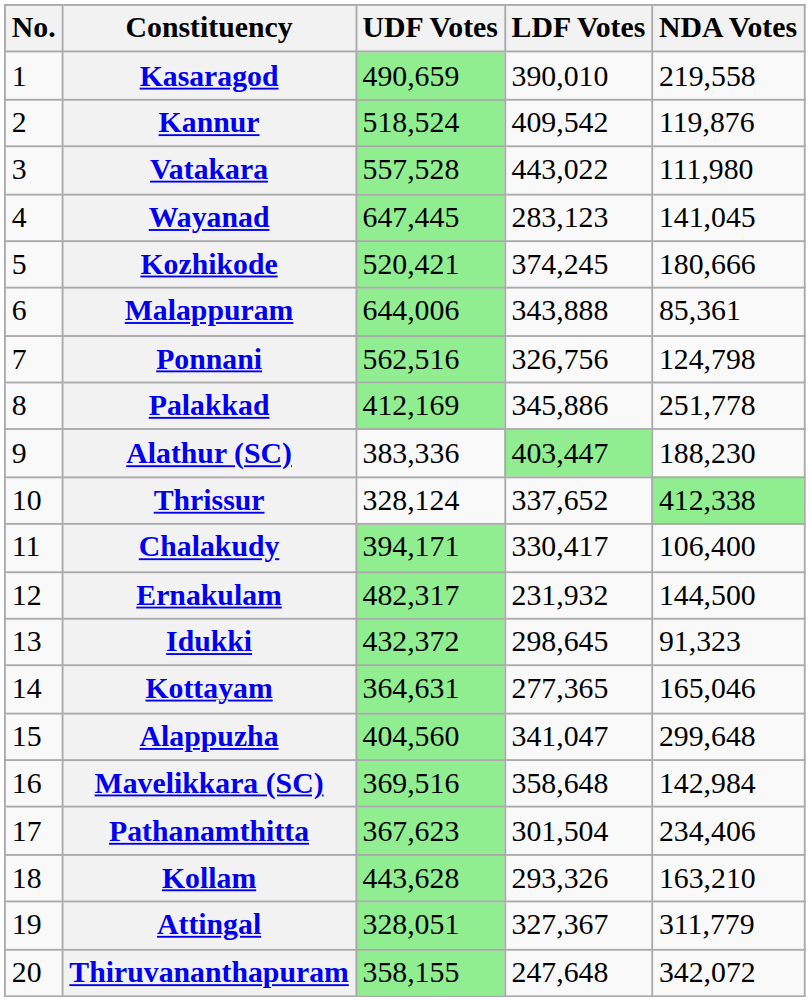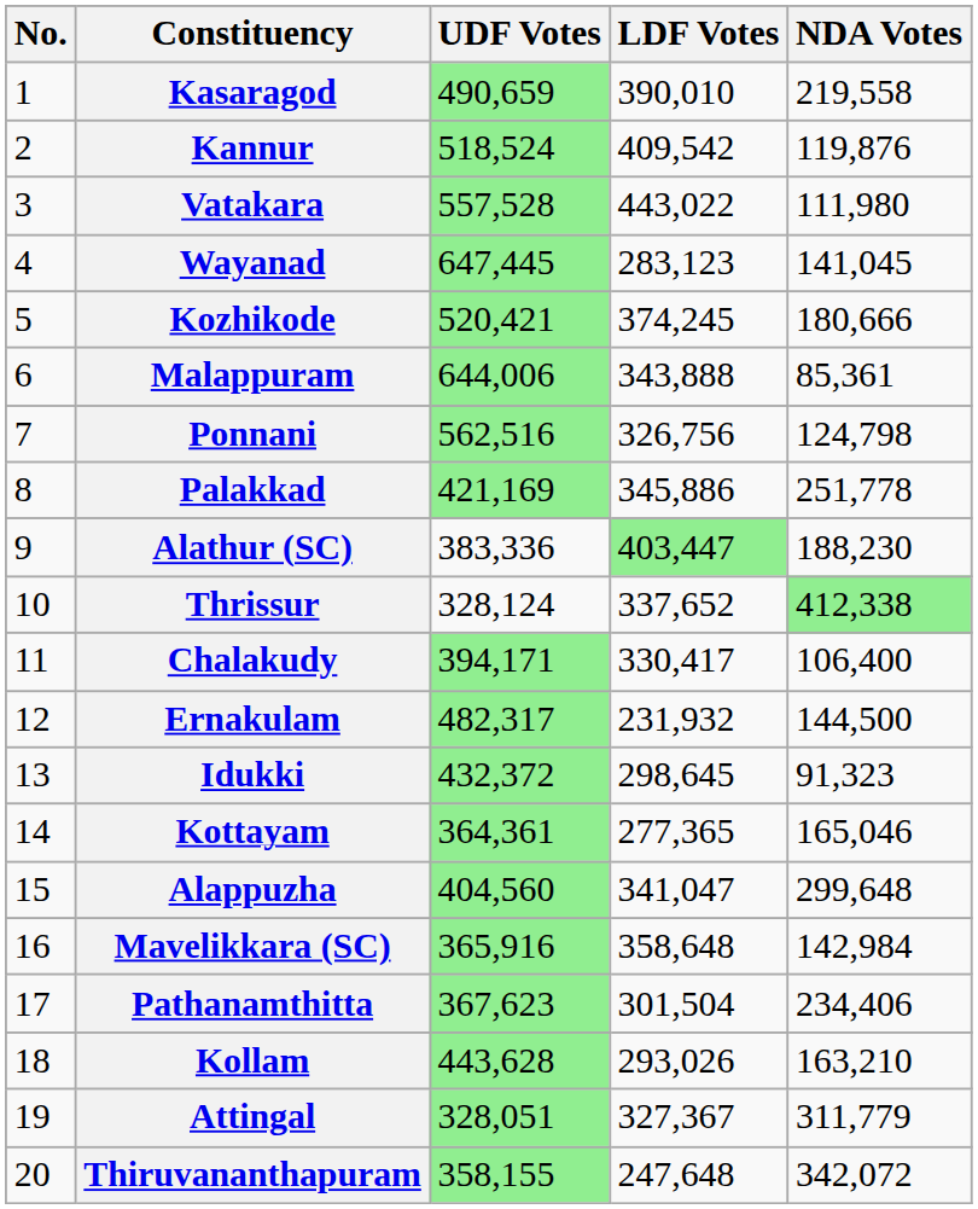Palakkad | UDF Votes: 412,169 -> 421,169
Kottayam | UDF Votes: 364,631 -> 364,361
Mavelikkara (SC) | UDF Votes: 369,516 -> 365,916
Kollam | LDF Votes: 293,326 -> 293,026
